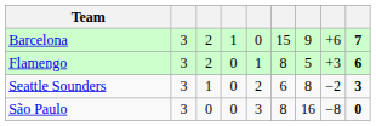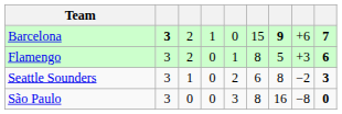Barcelona | column 2: normal -> bold
Barcelona | column 7: normal -> bold
